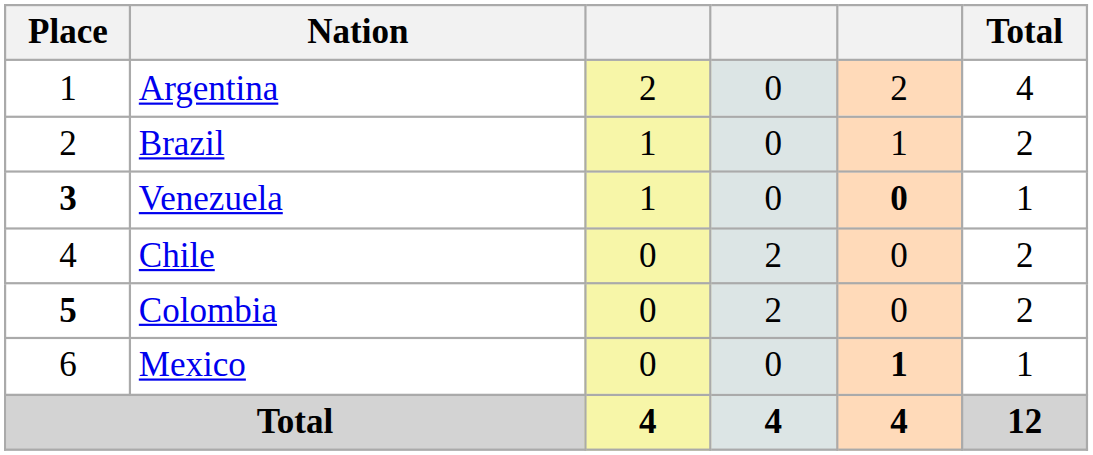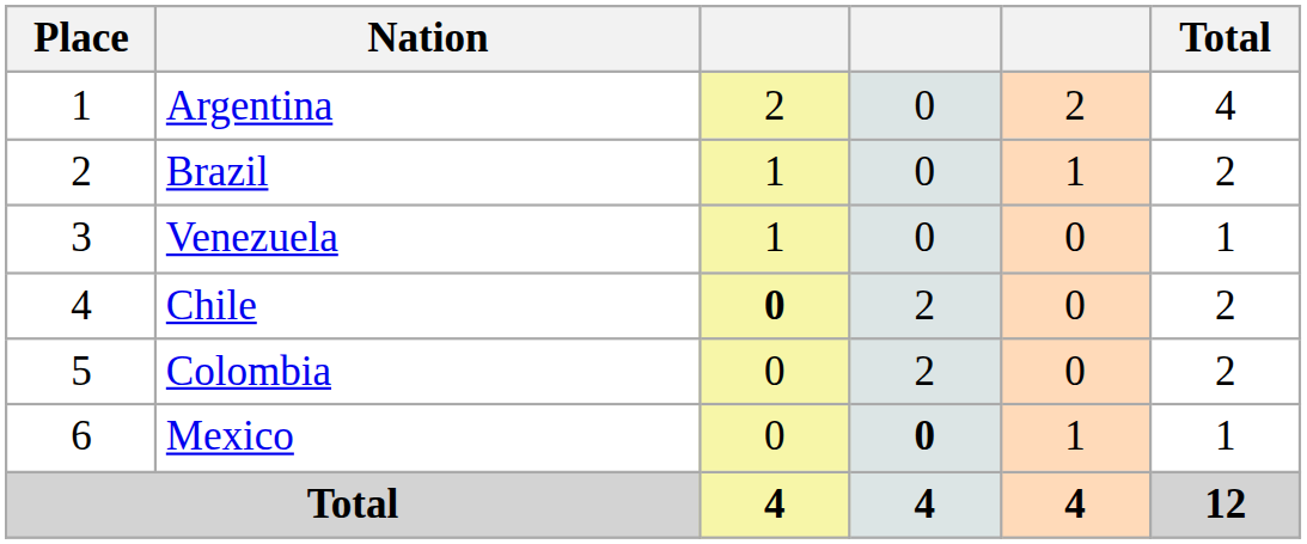Venezuela | Place: bold -> normal
Venezuela | column 5: bold -> normal
Chile | column 3: normal -> bold
Colombia | Place: bold -> normal
Mexico | column 4: normal -> bold
Mexico | column 5: bold -> normal
